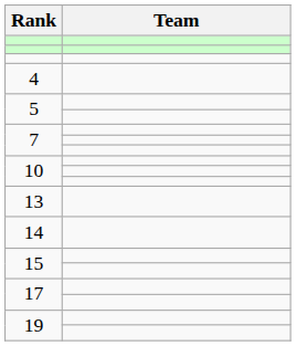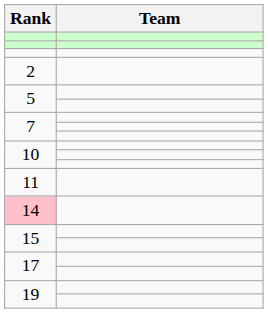row 5 | Rank: 4 -> 2
row 14 | Rank: 13 -> 11
row 15 | Rank: no background -> pink background
